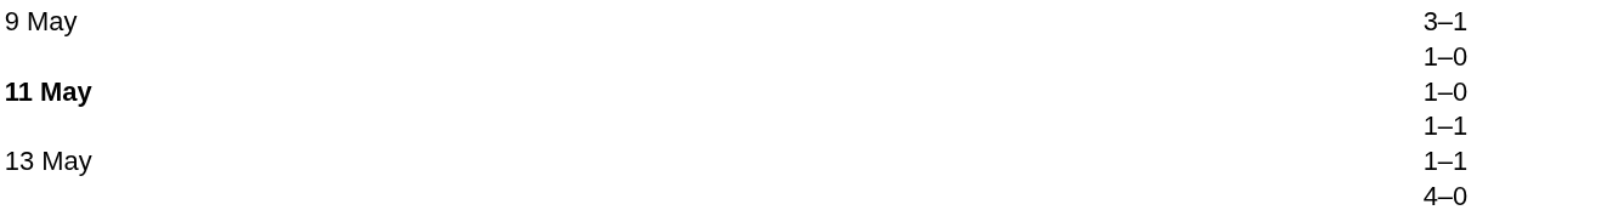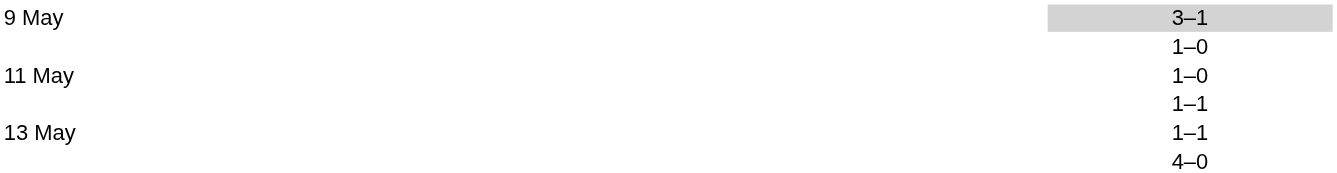9 May | column 2: no background -> lightgrey background
11 May | column 1: bold -> normal
